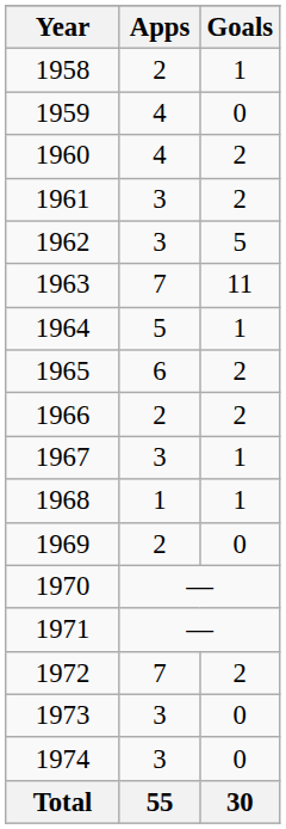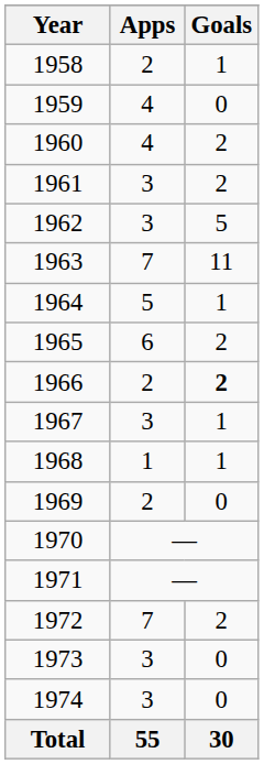1966 | Goals: normal -> bold
